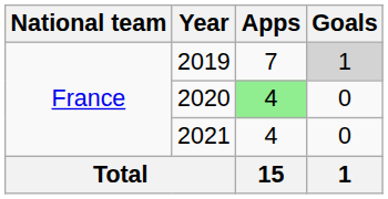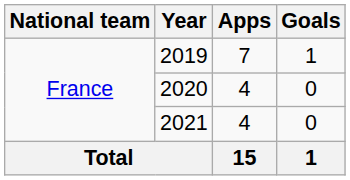2019 | Goals: lightgrey background -> no background
2020 | Apps: lightgreen background -> no background
